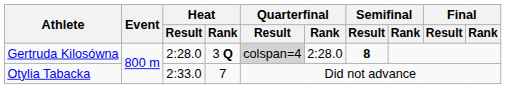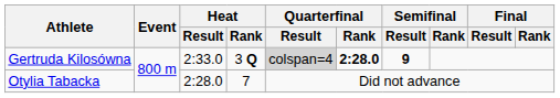Gertruda Kilosówna | Heat / Result: 2:28.0 -> 2:33.0
Gertruda Kilosówna | Quarterfinal / Rank: normal -> bold
Gertruda Kilosówna | Semifinal / Result: 8 -> 9
Otylia Tabacka | Heat / Result: 2:33.0 -> 2:28.0
